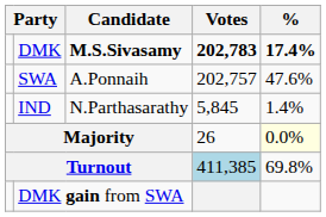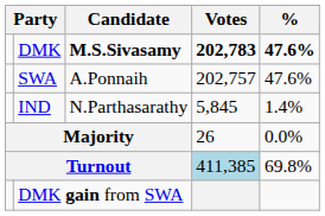DMK | %: 17.4% -> 47.6%
Majority | %: lightyellow background -> no background
